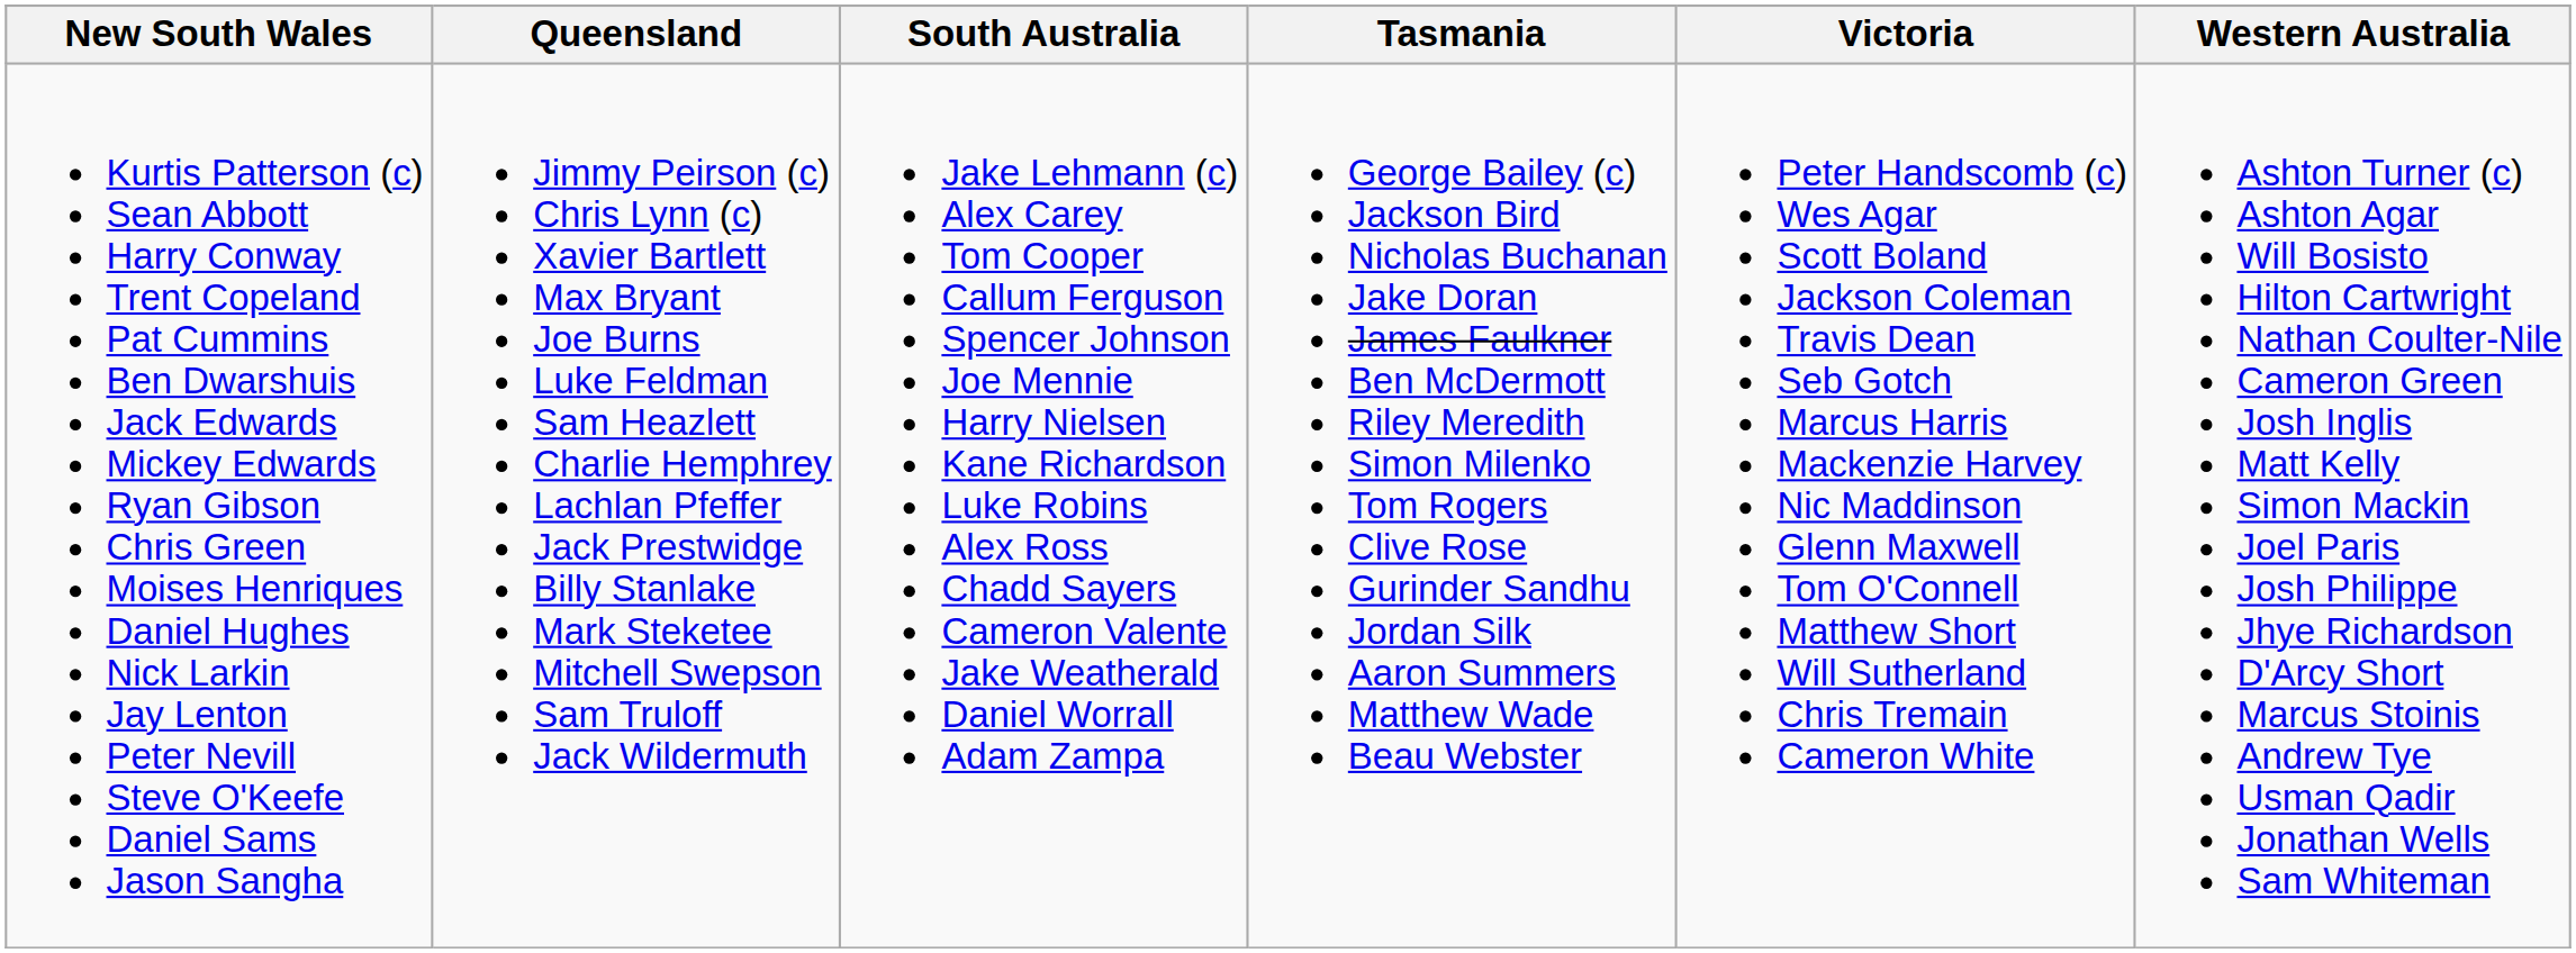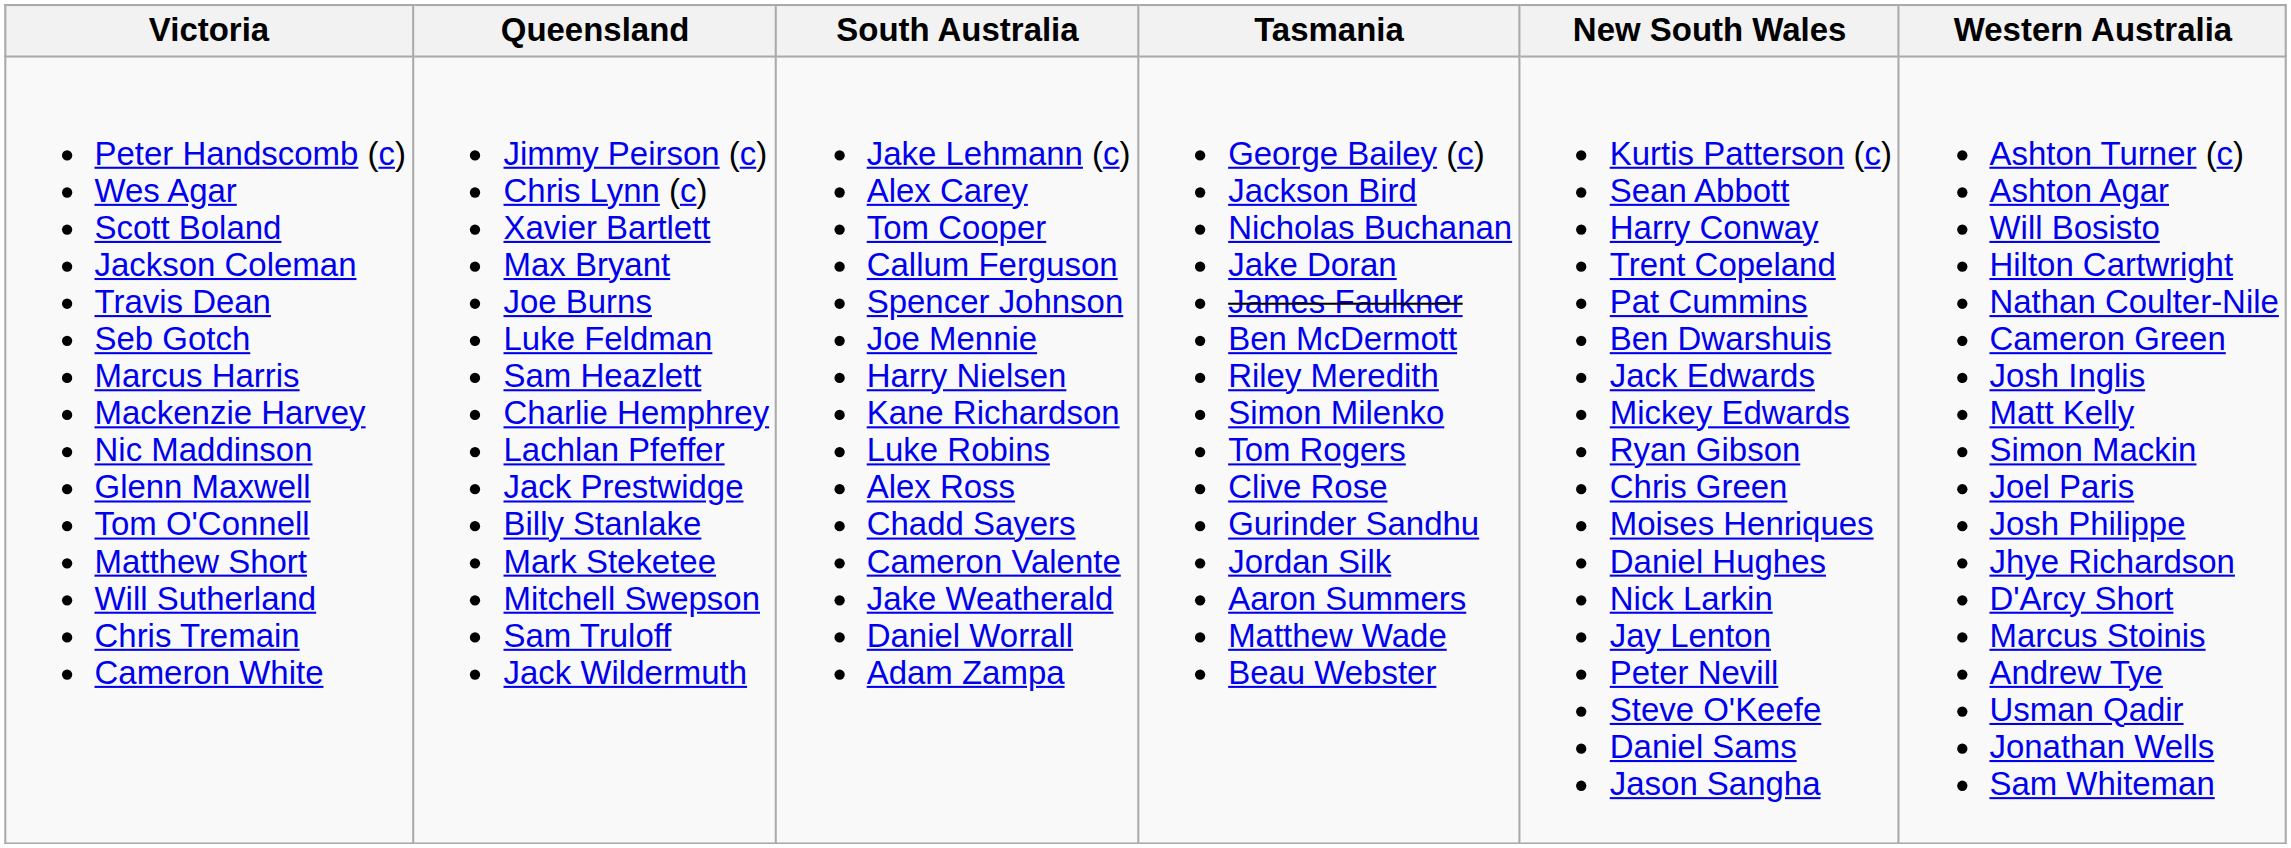columns swapped: New South Wales <-> Victoria
